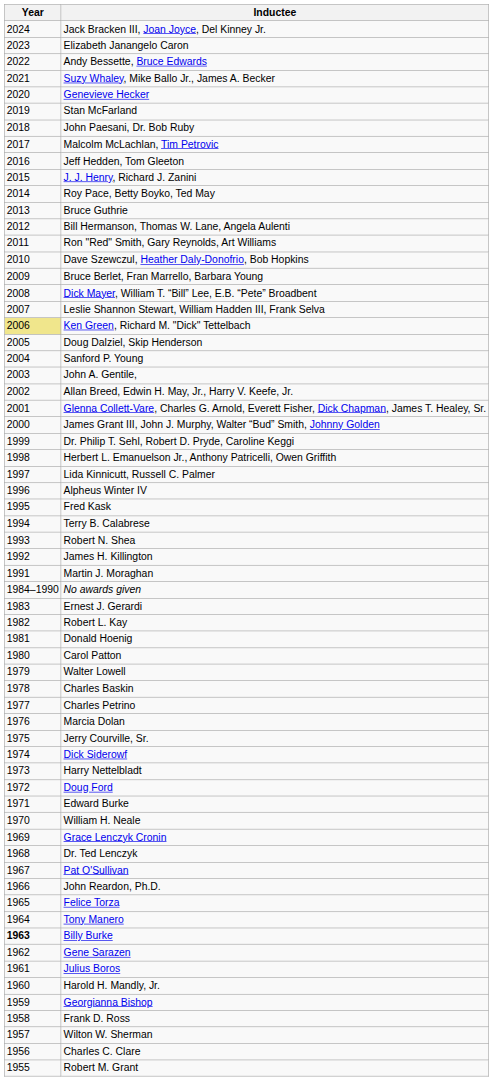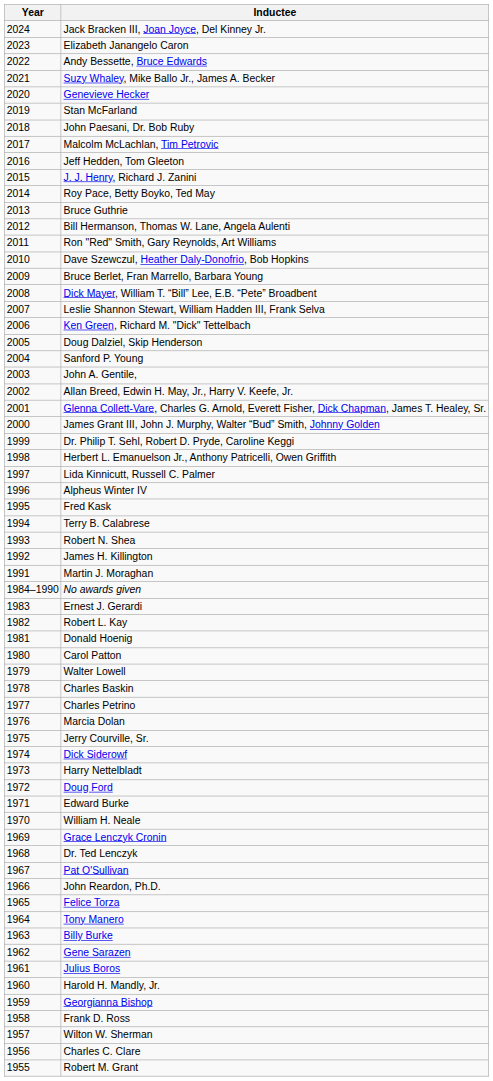Ken Green, Richard M. "Dick" Tettelbach | Year: khaki background -> no background
Billy Burke | Year: bold -> normal
